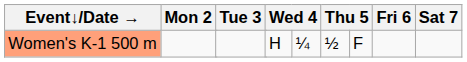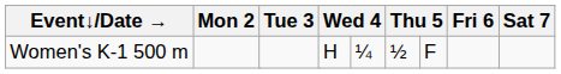Women's K-1 500 m | Event↓/Date →: lightsalmon background -> no background
